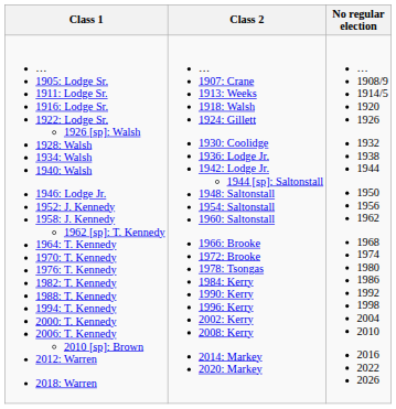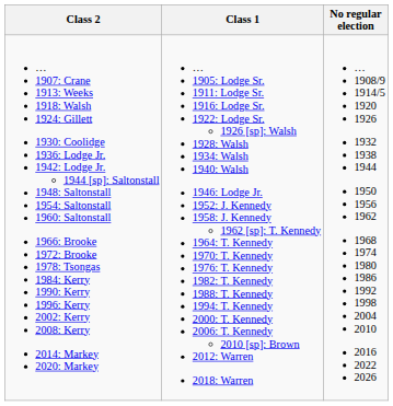columns swapped: Class 1 <-> Class 2
